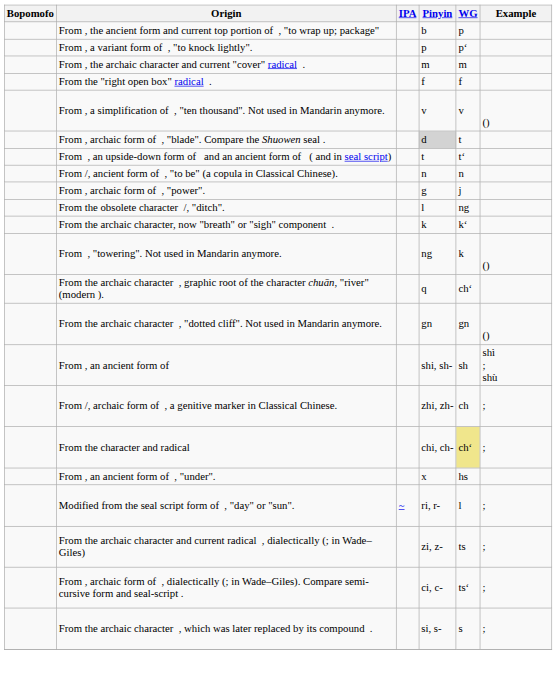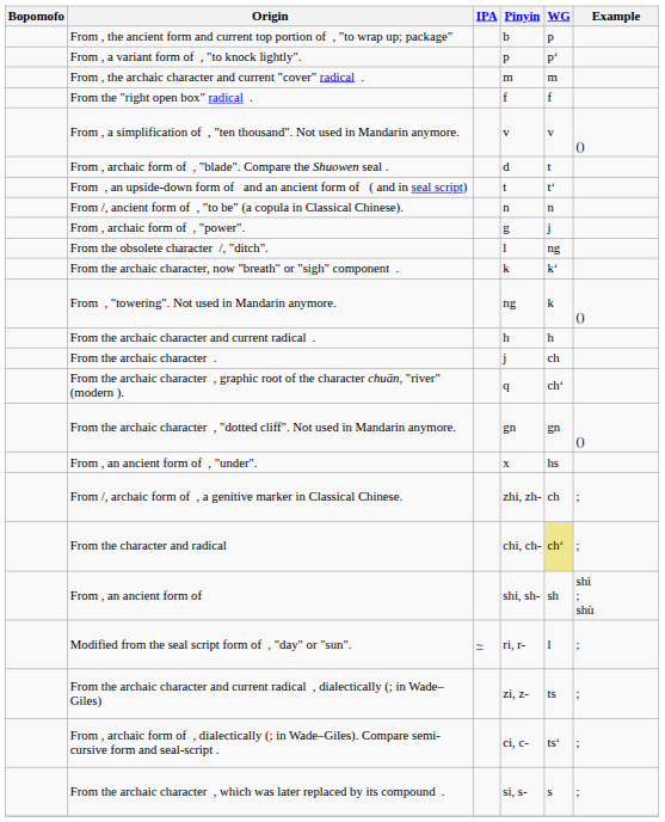From , archaic form of , "blade". Compare the Shuowen seal . | Pinyin: lightgrey background -> no background
+ row: From the archaic character and current radical . | h | h
+ row: From the archaic character . | j | ch
rows swapped: From , an ancient form of , "under". <-> From , an ancient form of
